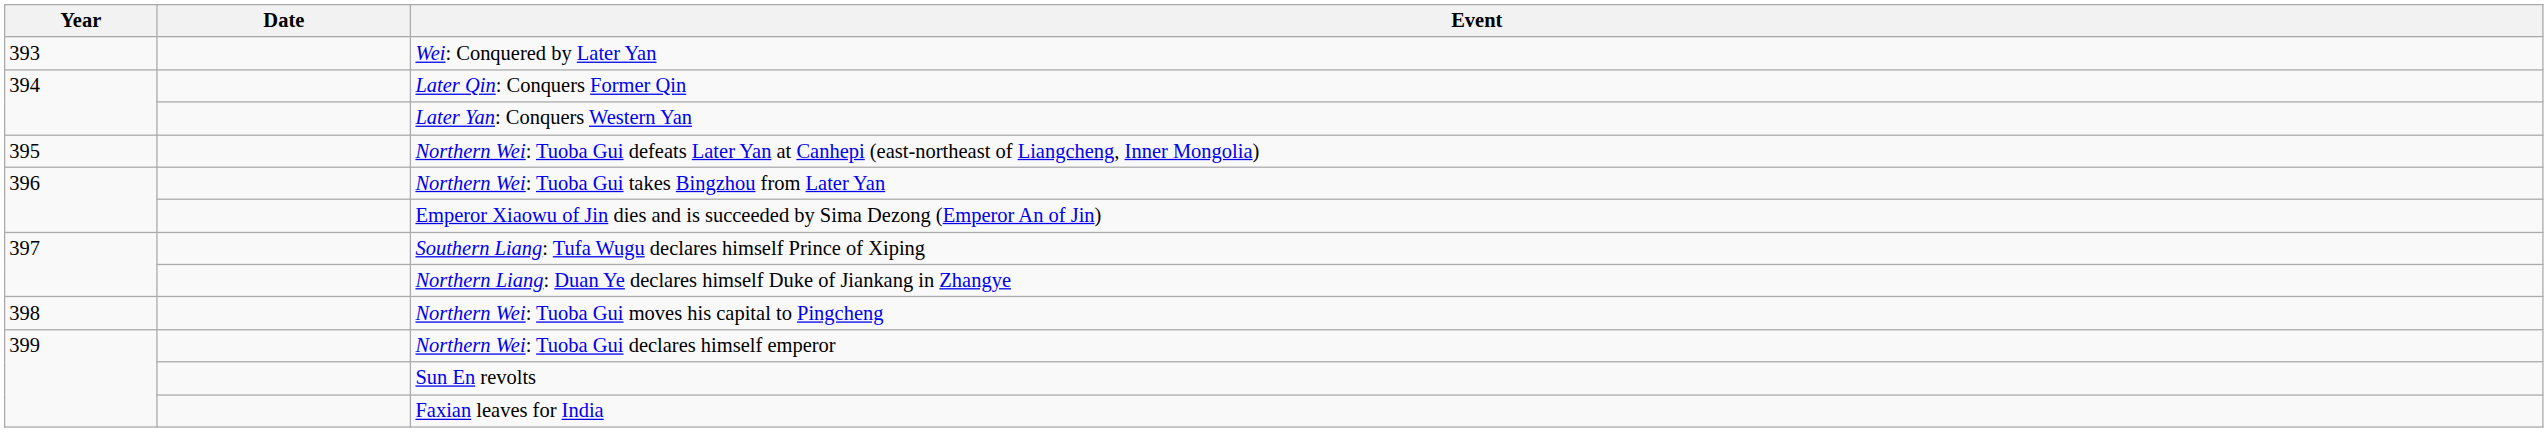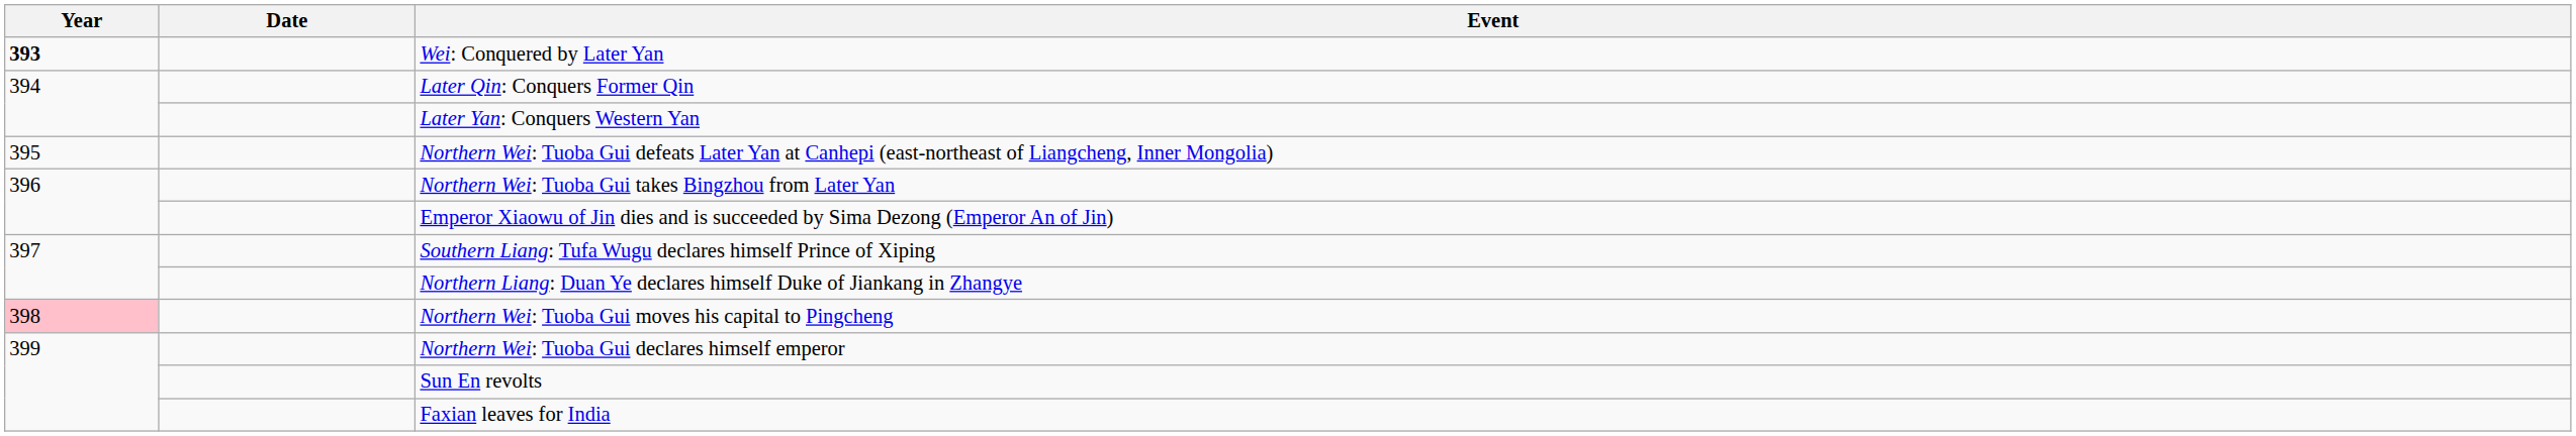Wei: Conquered by Later Yan | Year: normal -> bold
Northern Wei: Tuoba Gui moves his capital to Pingcheng | Year: no background -> pink background
